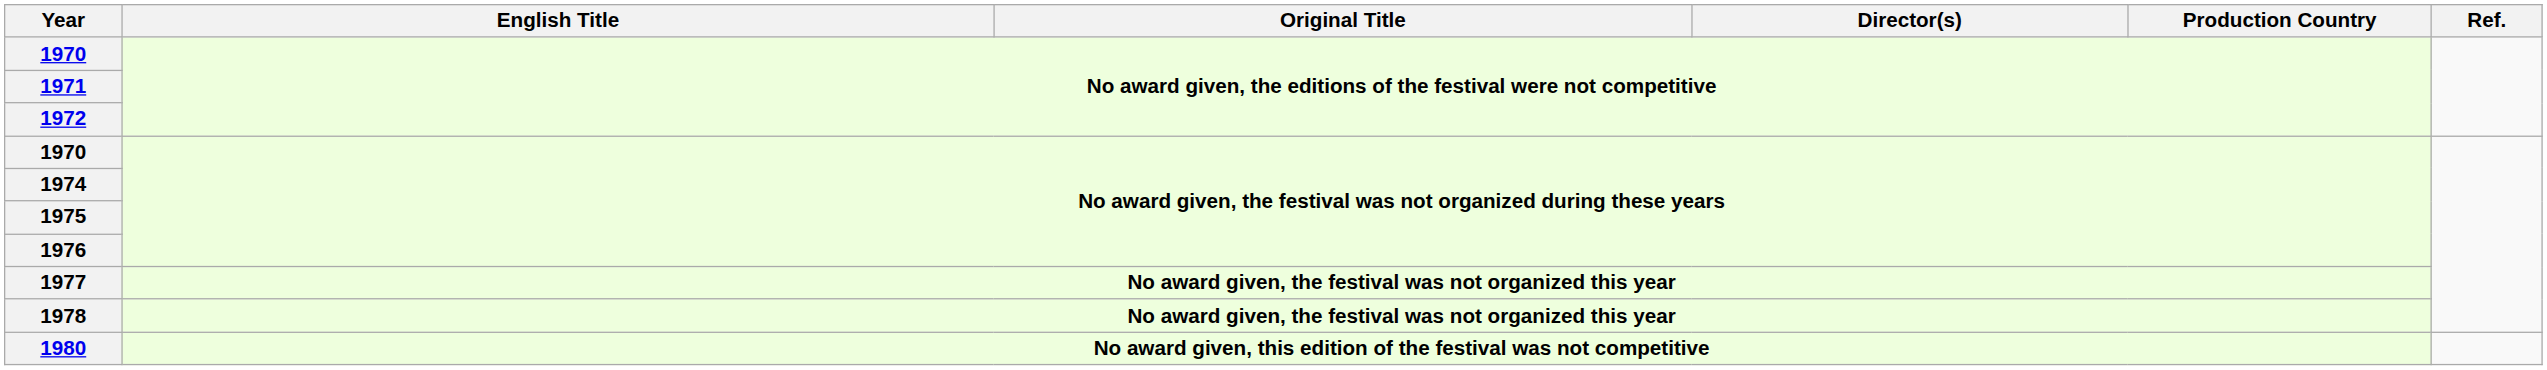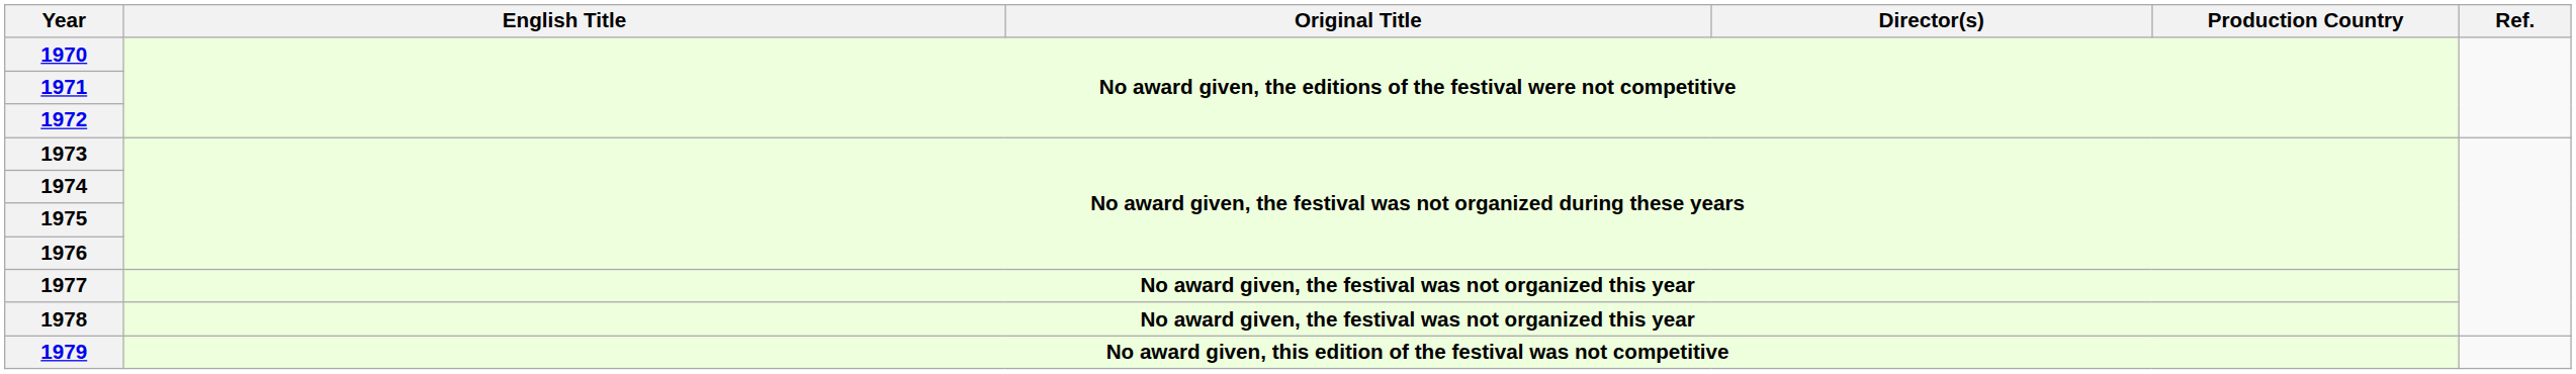row 5 | Year: 1970 -> 1973
row 11 | Year: 1980 -> 1979
